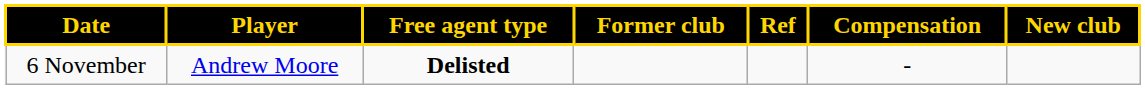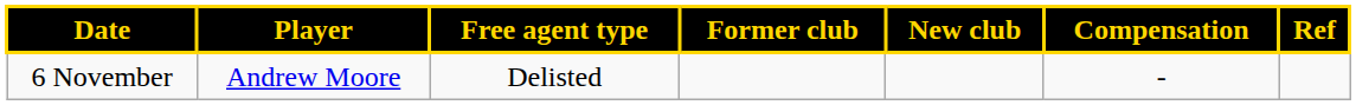columns swapped: New club <-> Ref
6 November | Free agent type: bold -> normal
